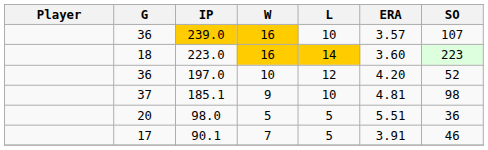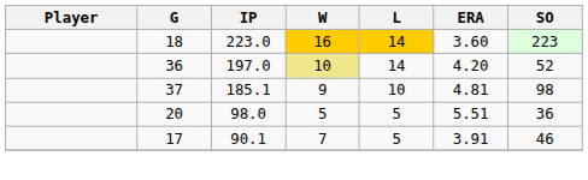- row: 36 | 239.0 | 16 | 10 | 3.57 | 107
197.0 | W: no background -> khaki background
197.0 | L: 12 -> 14
